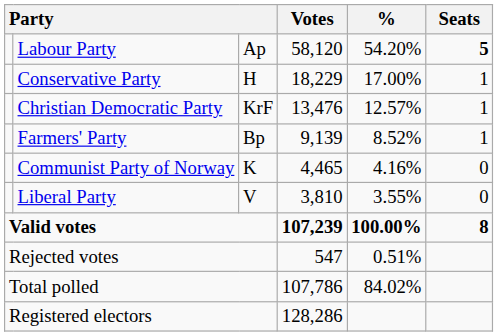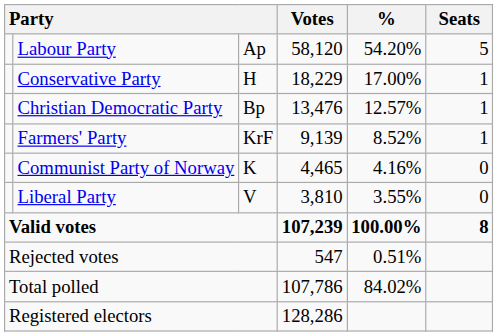Labour Party | Seats: bold -> normal
Christian Democratic Party | column 3: KrF -> Bp
Farmers' Party | column 3: Bp -> KrF
